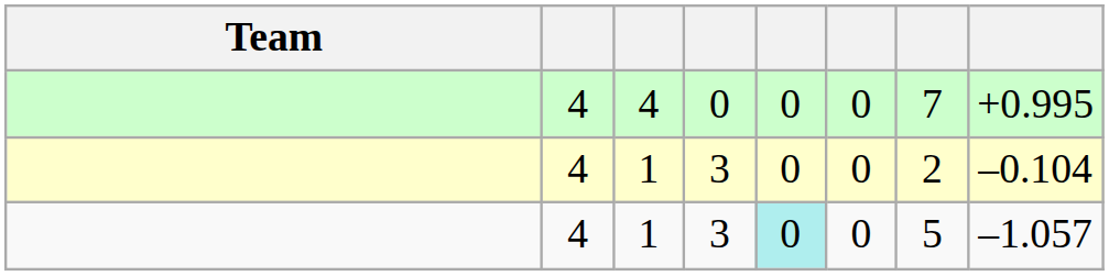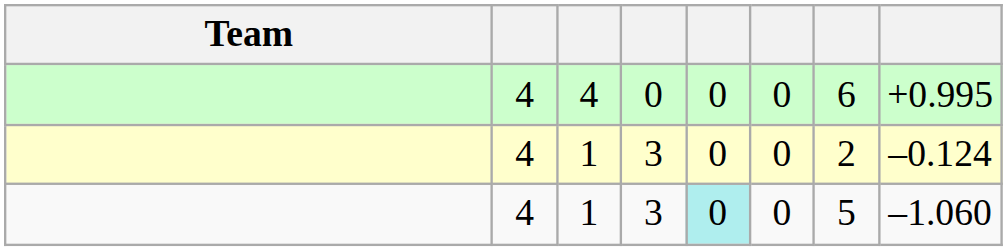row 2 | column 7: 7 -> 6
row 3 | column 8: –0.104 -> –0.124
row 4 | column 8: –1.057 -> –1.060
